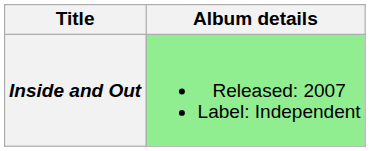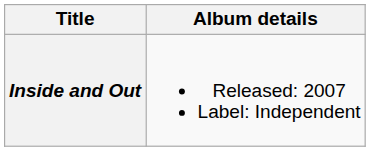Inside and Out | Album details: lightgreen background -> no background
